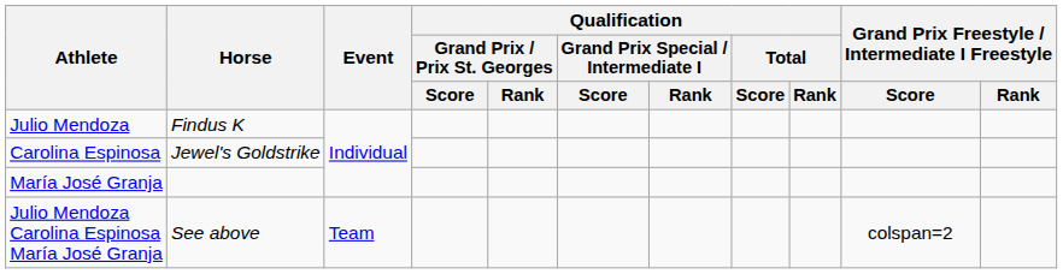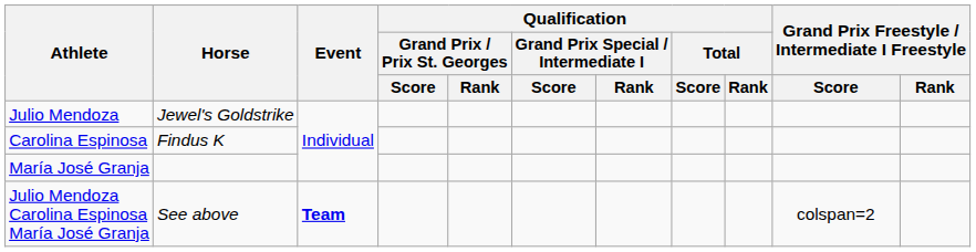Julio Mendoza | Horse: Findus K -> Jewel's Goldstrike
Carolina Espinosa | Horse: Jewel's Goldstrike -> Findus K
Julio Mendoza Carolina Espinosa María José Granja | Event: normal -> bold
